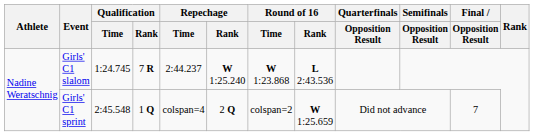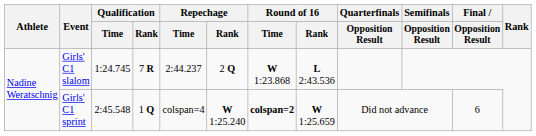Girls' C1 slalom | Repechage / Rank: W 1:25.240 -> 2 Q
Girls' C1 sprint | Repechage / Rank: 2 Q -> W 1:25.240
Girls' C1 sprint | Round of 16 / Time: normal -> bold
Girls' C1 sprint | Final / Opposition Result: 7 -> 6
